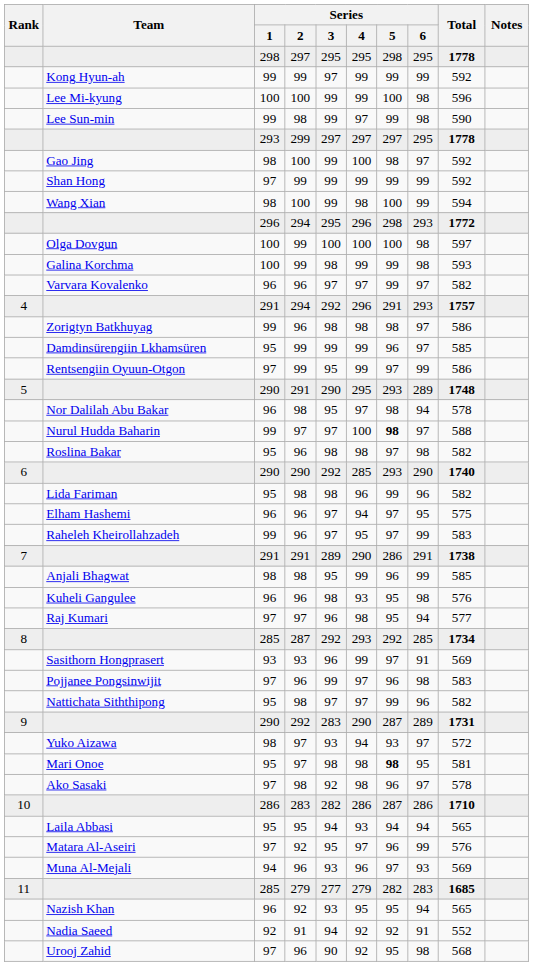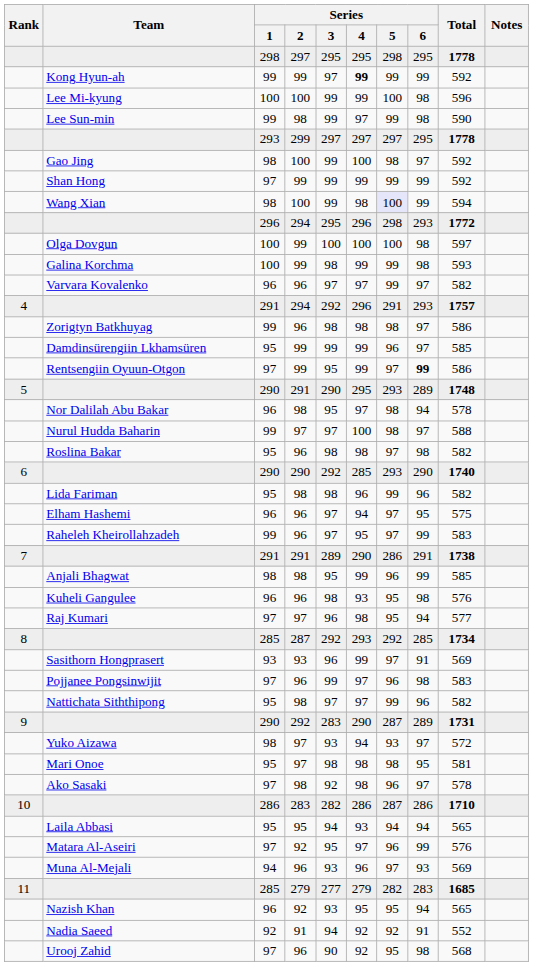Kong Hyun-ah | Series / 4: normal -> bold
Wang Xian | Series / 5: no background -> lavender background
Rentsengiin Oyuun-Otgon | Series / 6: normal -> bold
Nurul Hudda Baharin | Series / 5: bold -> normal
Mari Onoe | Series / 5: bold -> normal
